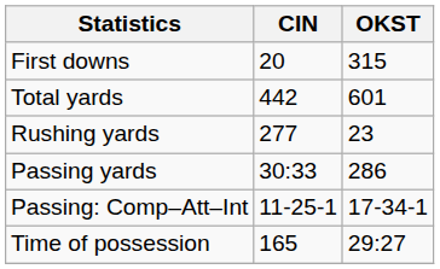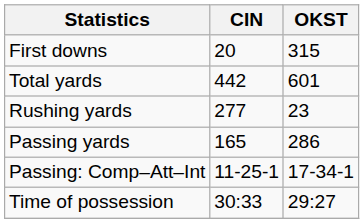Passing yards | CIN: 30:33 -> 165
Time of possession | CIN: 165 -> 30:33
